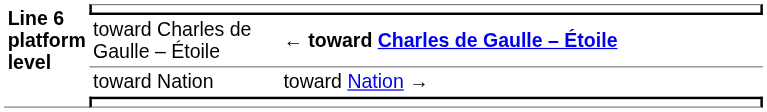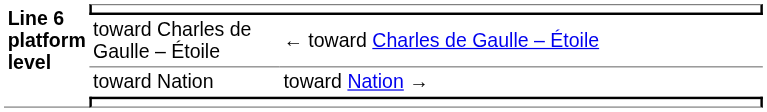toward Charles de Gaulle – Étoile | column 3: bold -> normal
